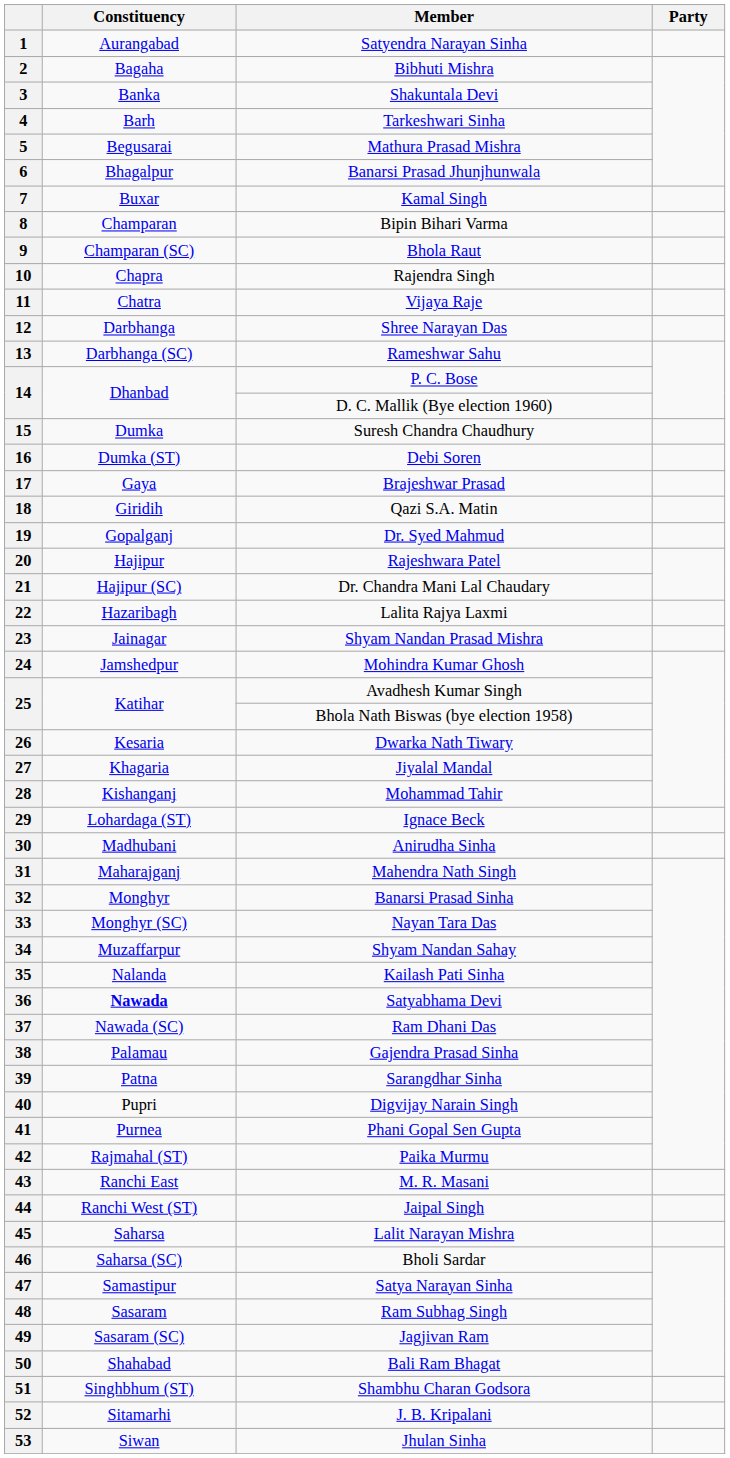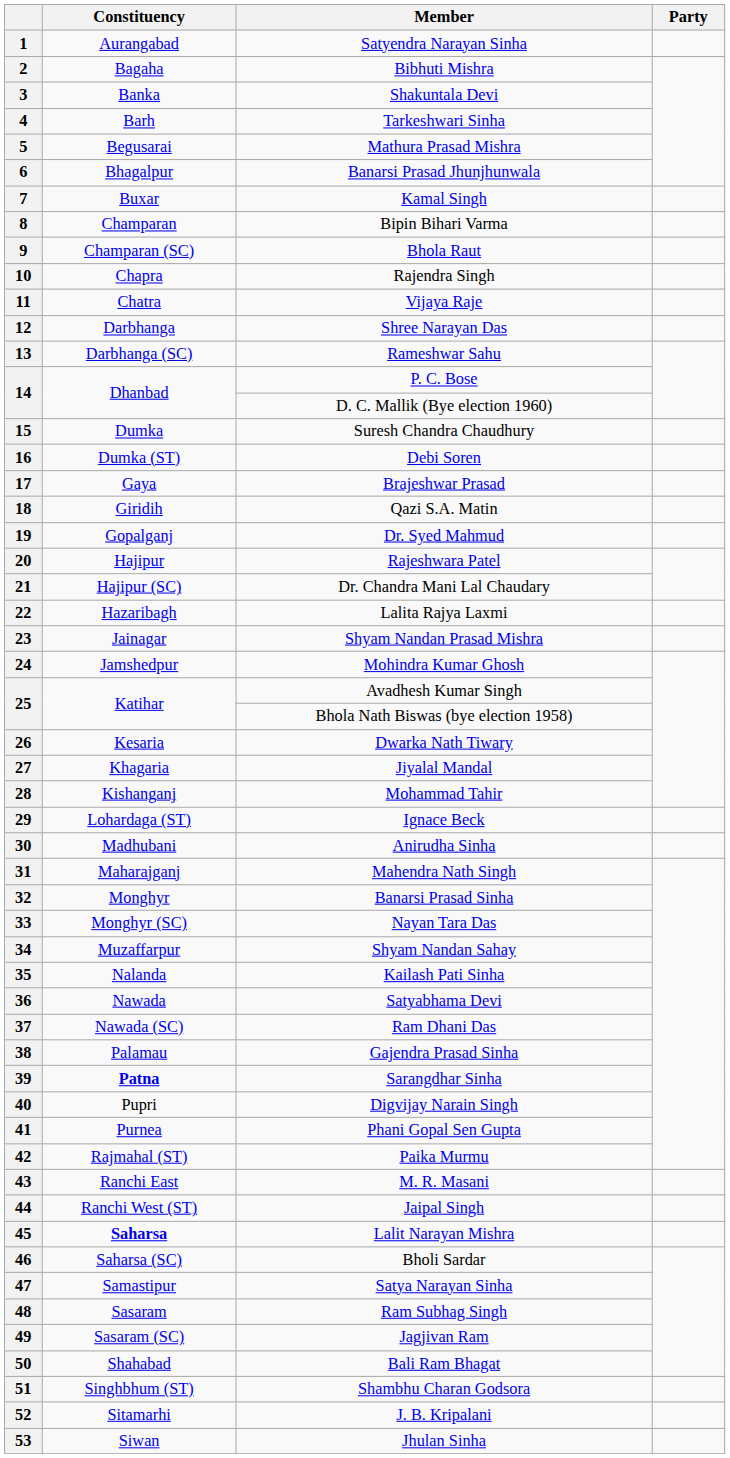36 | Constituency: bold -> normal
39 | Constituency: normal -> bold
45 | Constituency: normal -> bold
